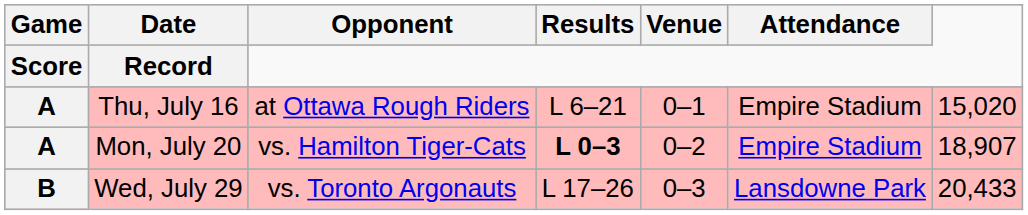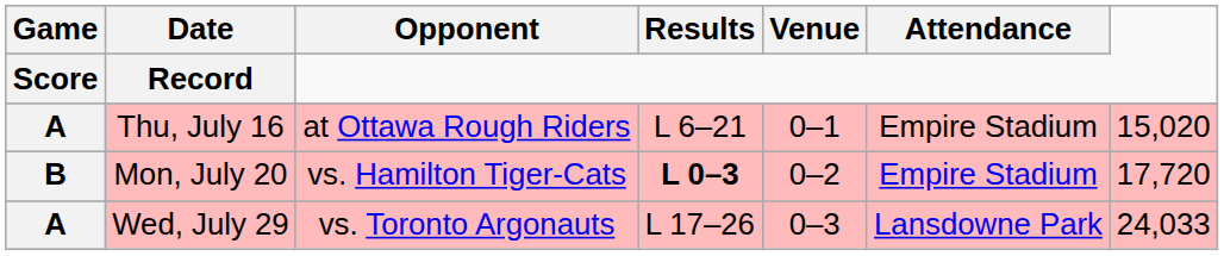Mon, July 20 | Game / Score: A -> B
Mon, July 20 | column 7: 18,907 -> 17,720
Wed, July 29 | Game / Score: B -> A
Wed, July 29 | column 7: 20,433 -> 24,033
